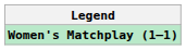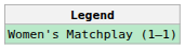row 2 | column 1: bold -> normal
